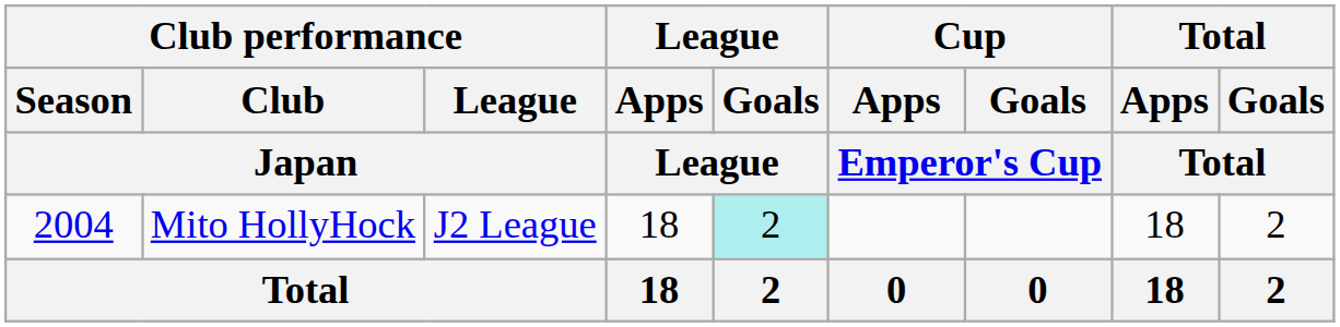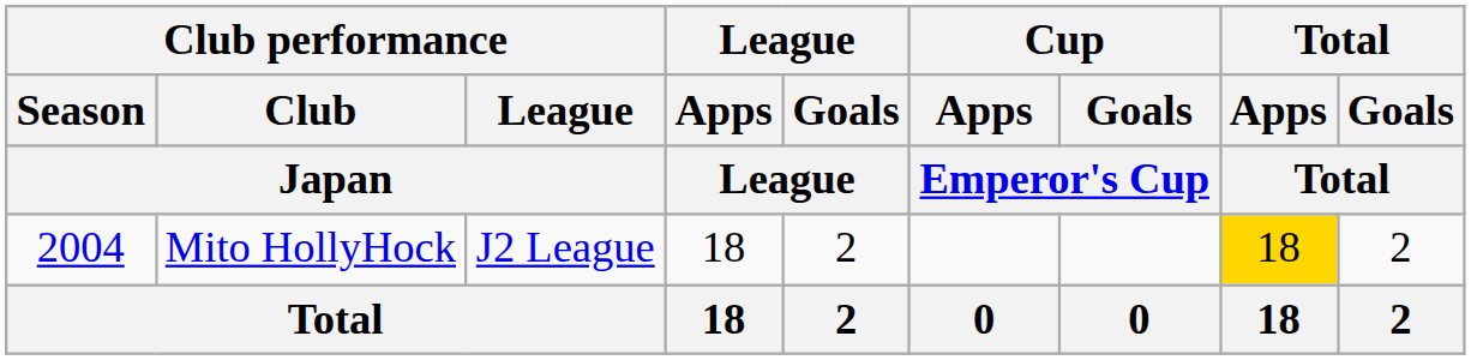Mito HollyHock | League / Goals / League: paleturquoise background -> no background
Mito HollyHock | Total / Apps / Total: no background -> gold background
